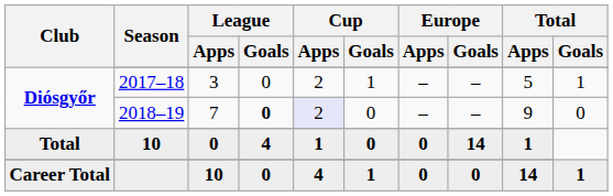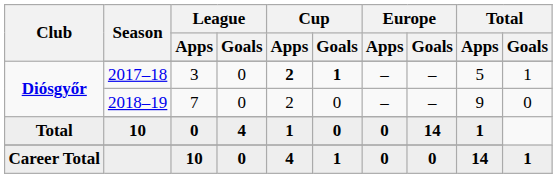3 | Cup / Apps: normal -> bold
3 | Cup / Goals: normal -> bold
7 | League / Goals: bold -> normal
7 | Cup / Apps: lavender background -> no background
